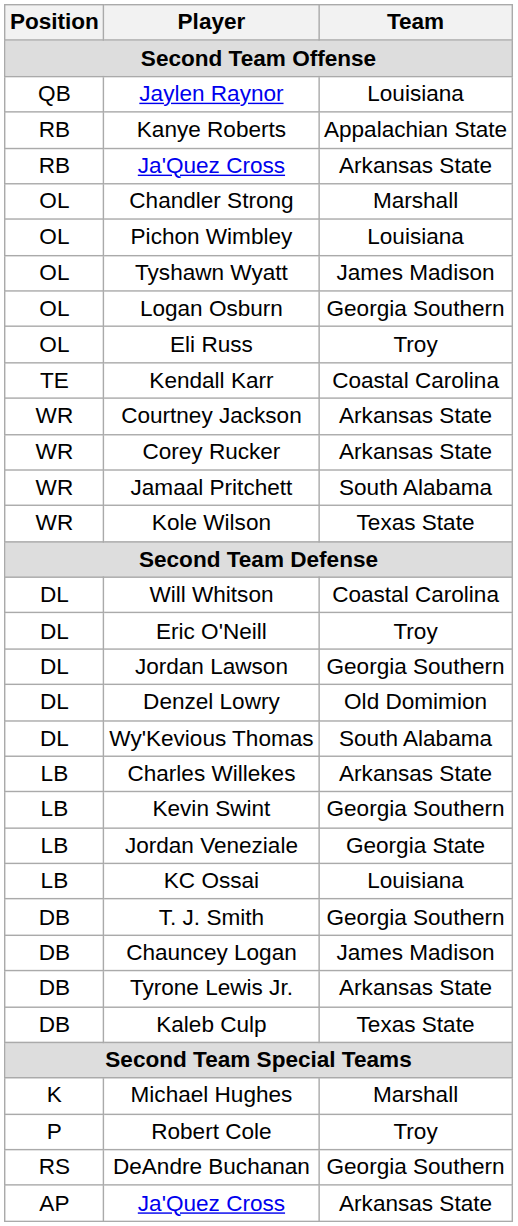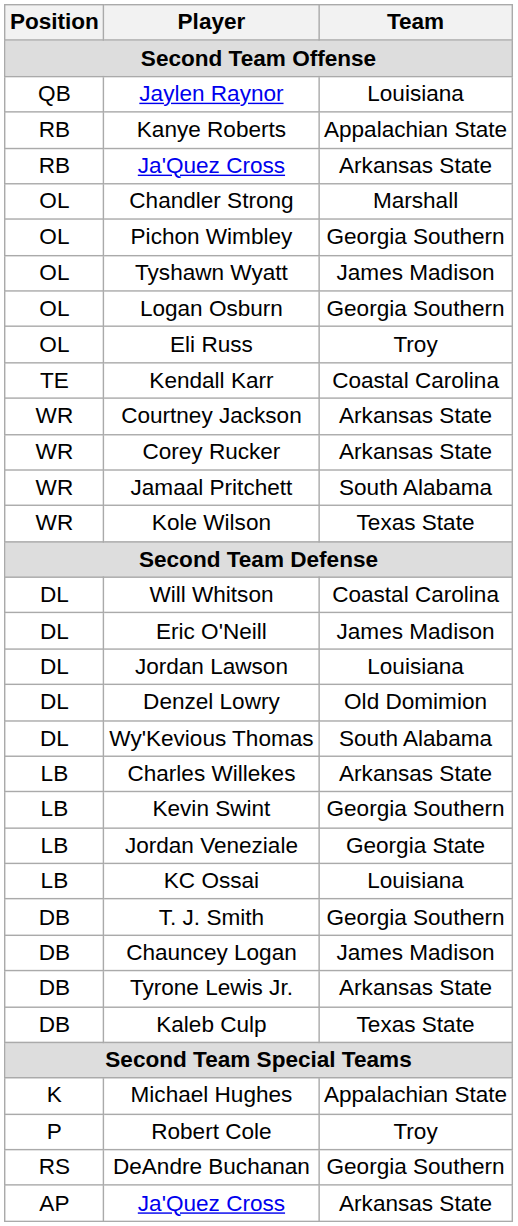Pichon Wimbley | Team: Louisiana -> Georgia Southern
Eric O'Neill | Team: Troy -> James Madison
Jordan Lawson | Team: Georgia Southern -> Louisiana
Michael Hughes | Team: Marshall -> Appalachian State
